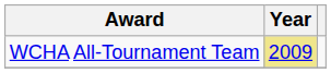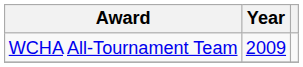row 2 | Year: khaki background -> no background
